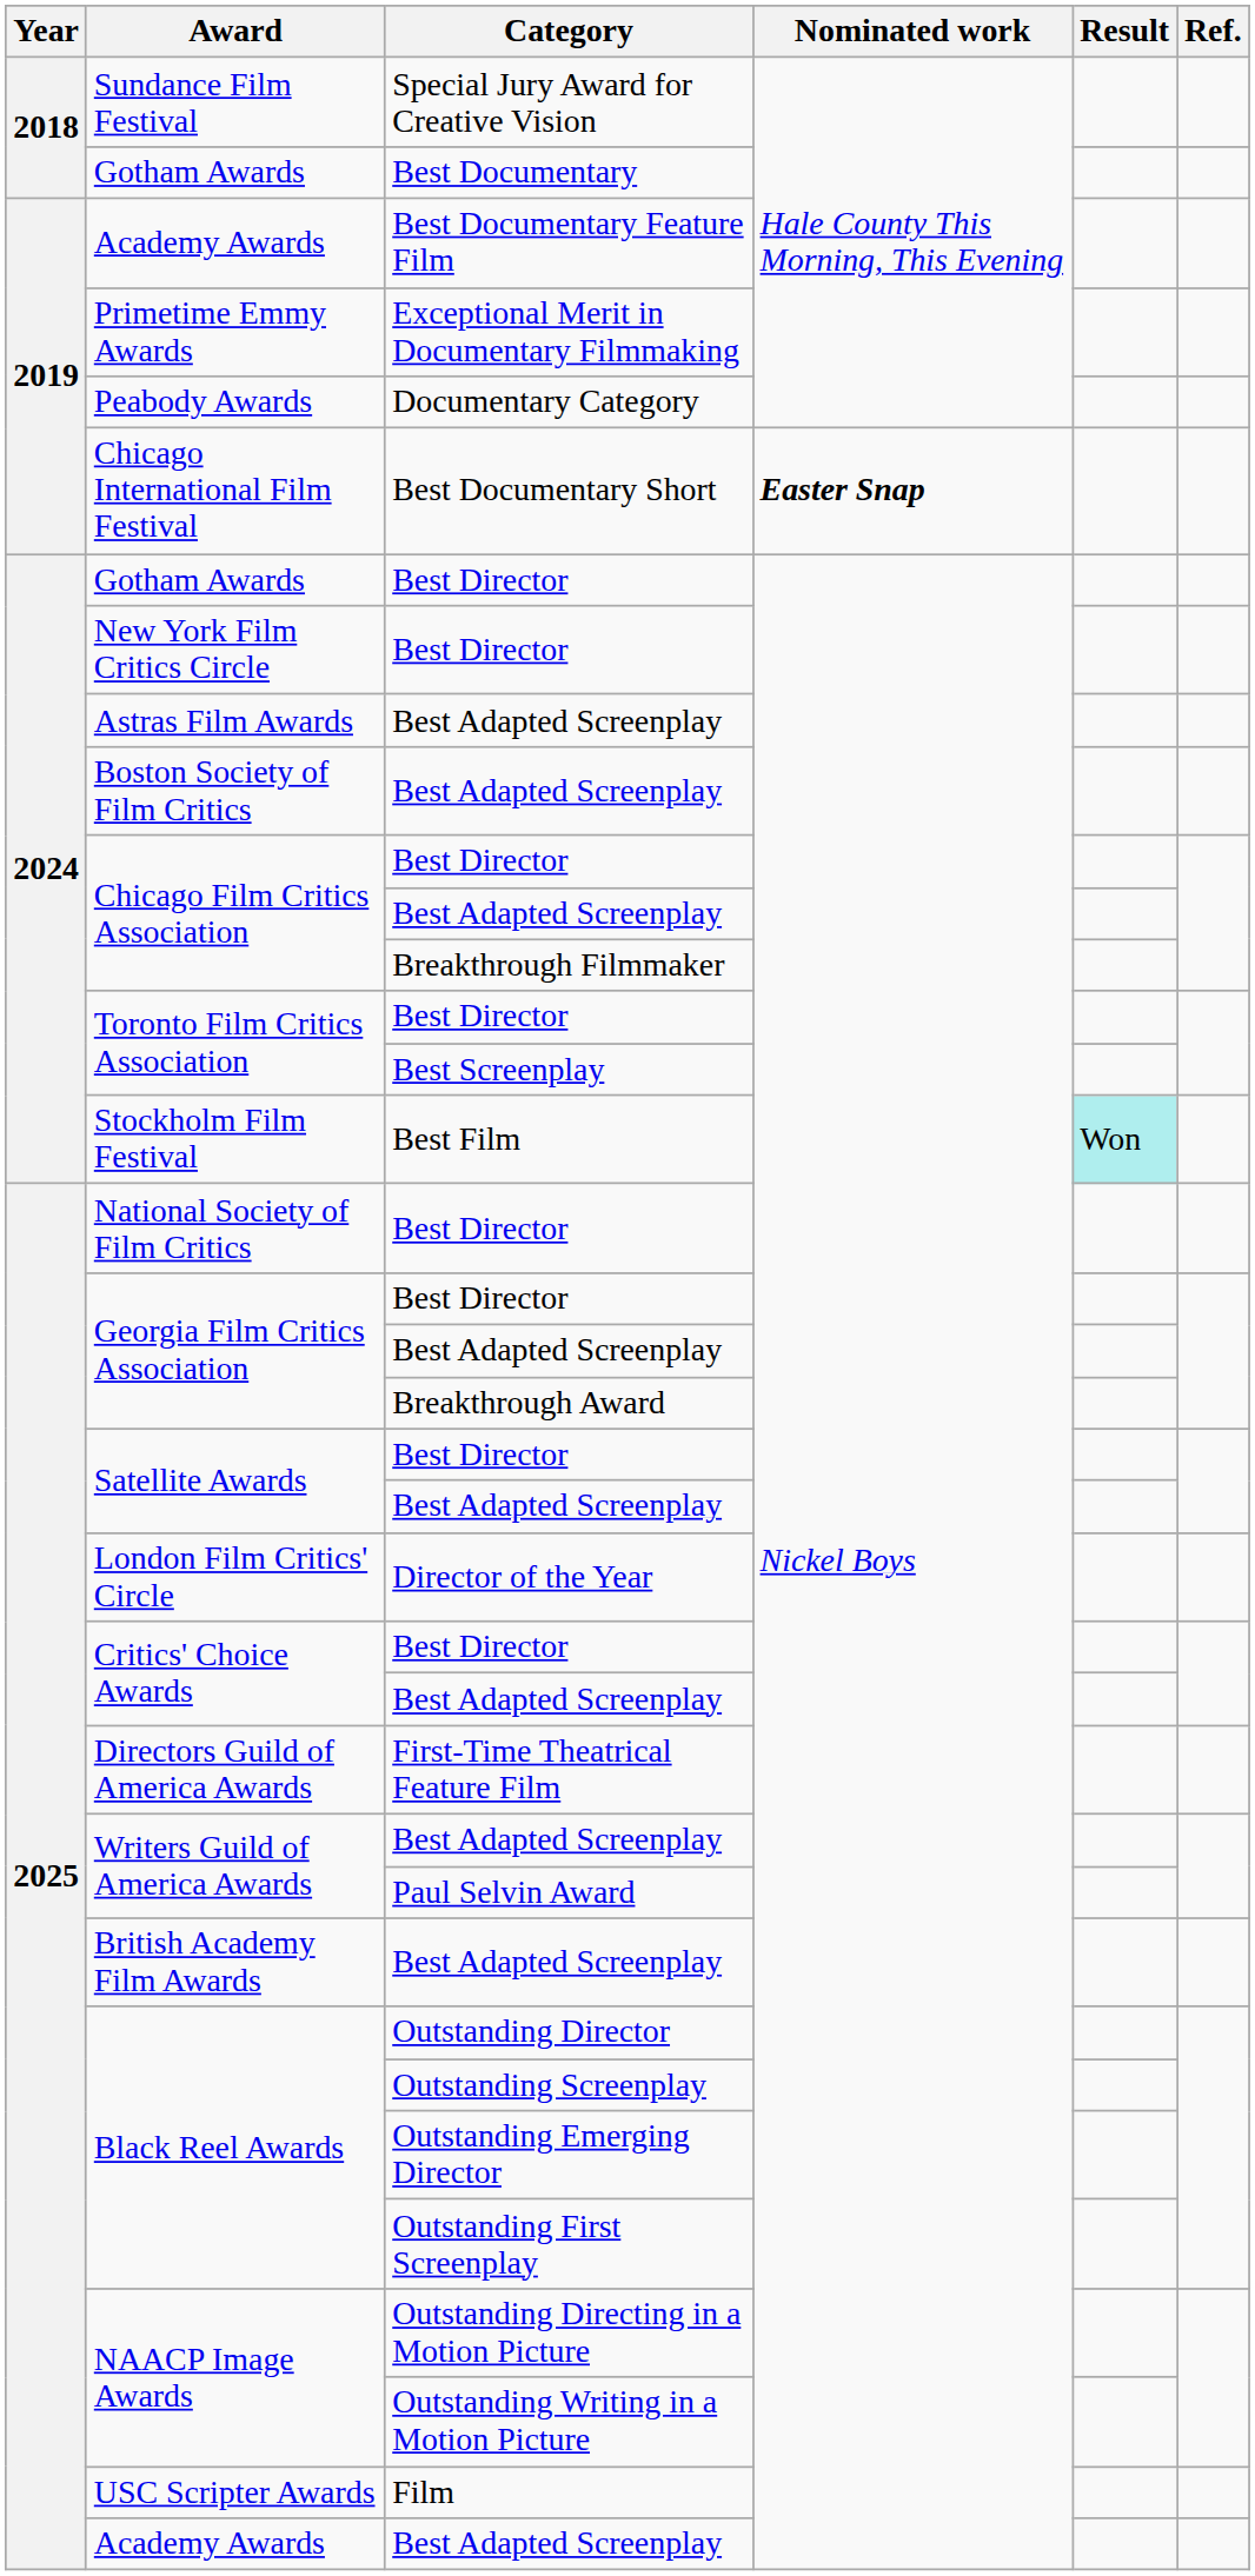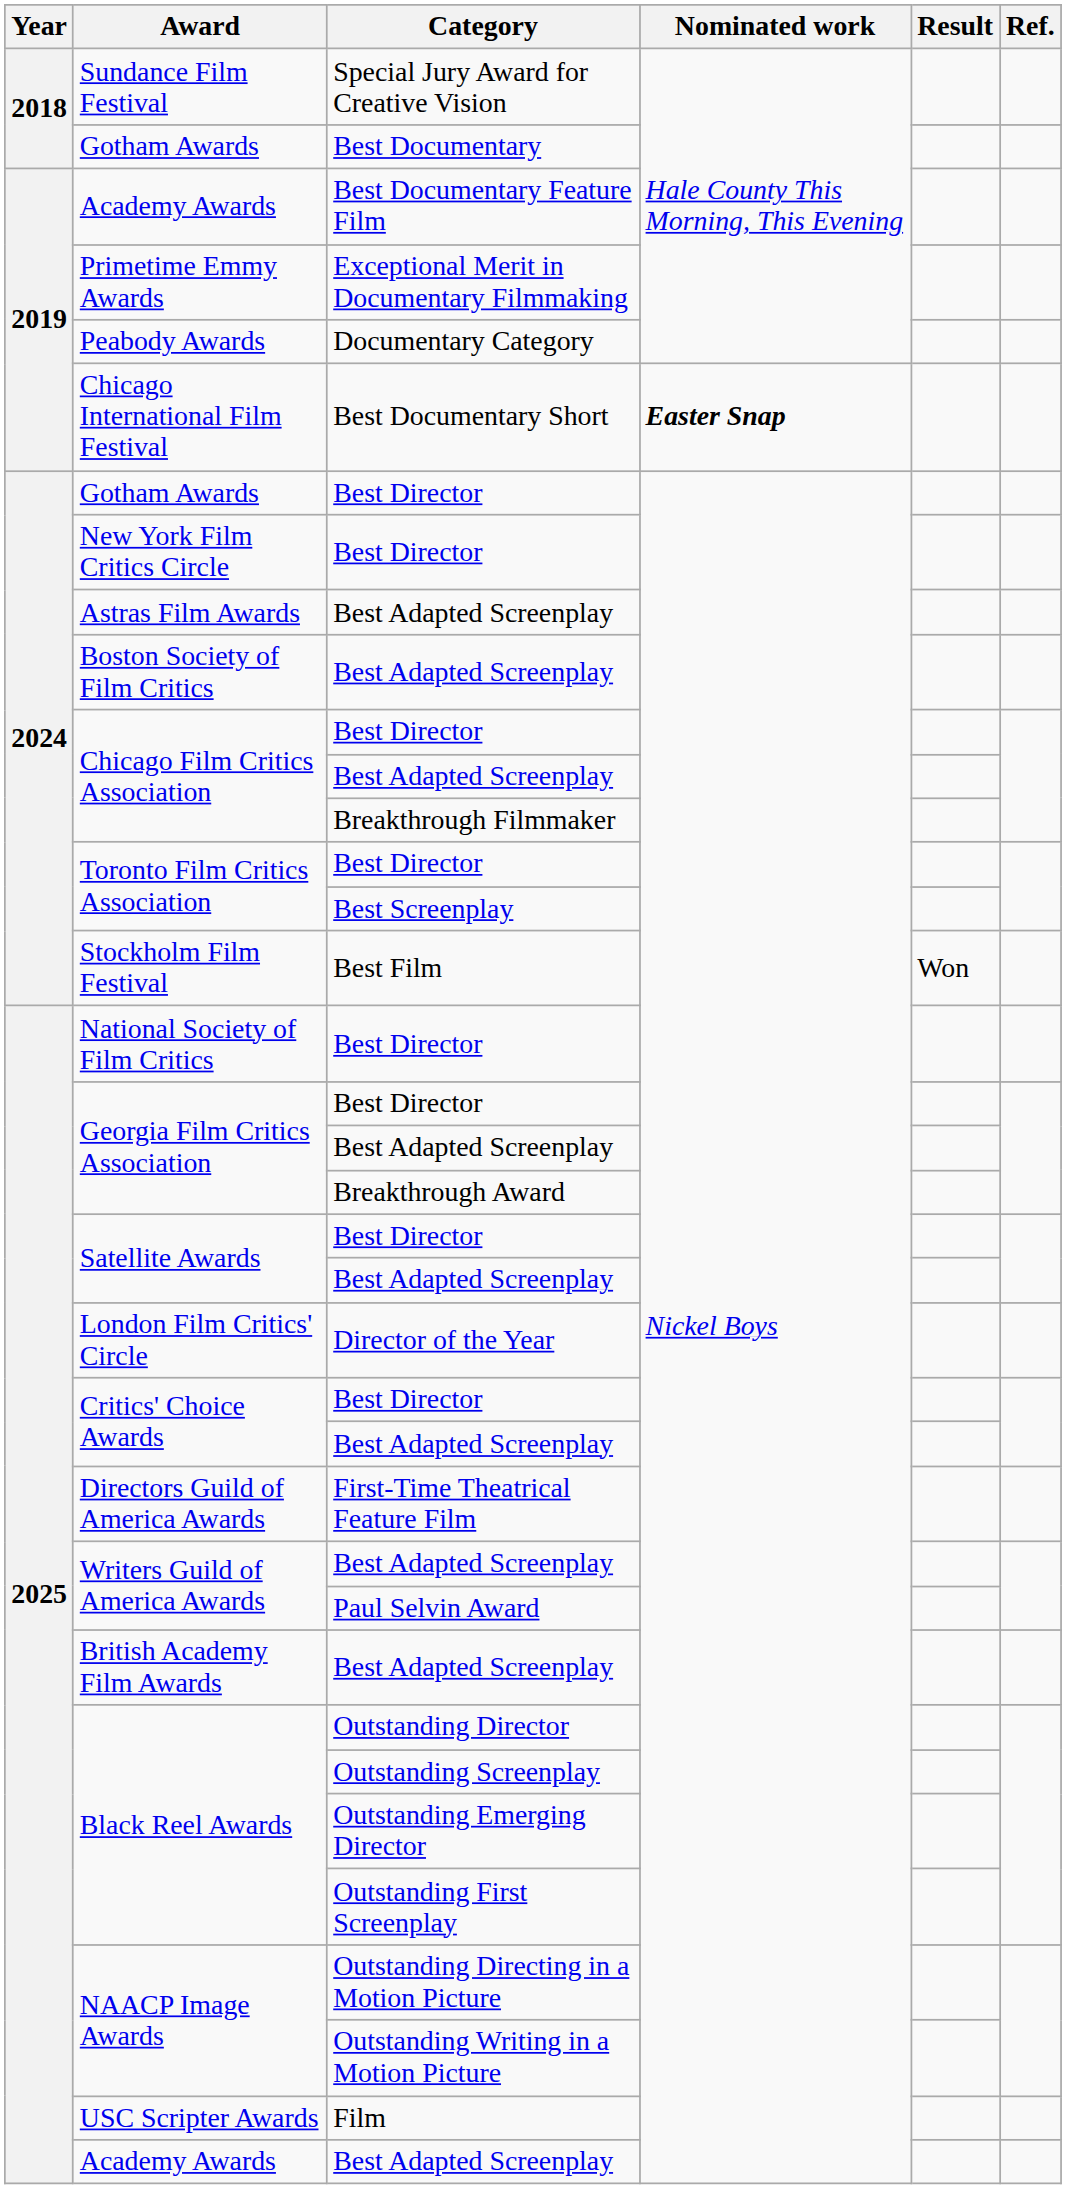Stockholm Film Festival | Result: paleturquoise background -> no background
